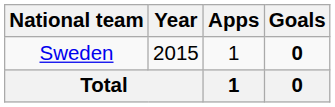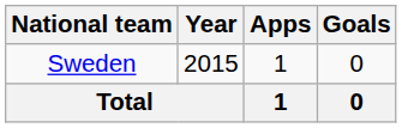Sweden | Goals: bold -> normal
